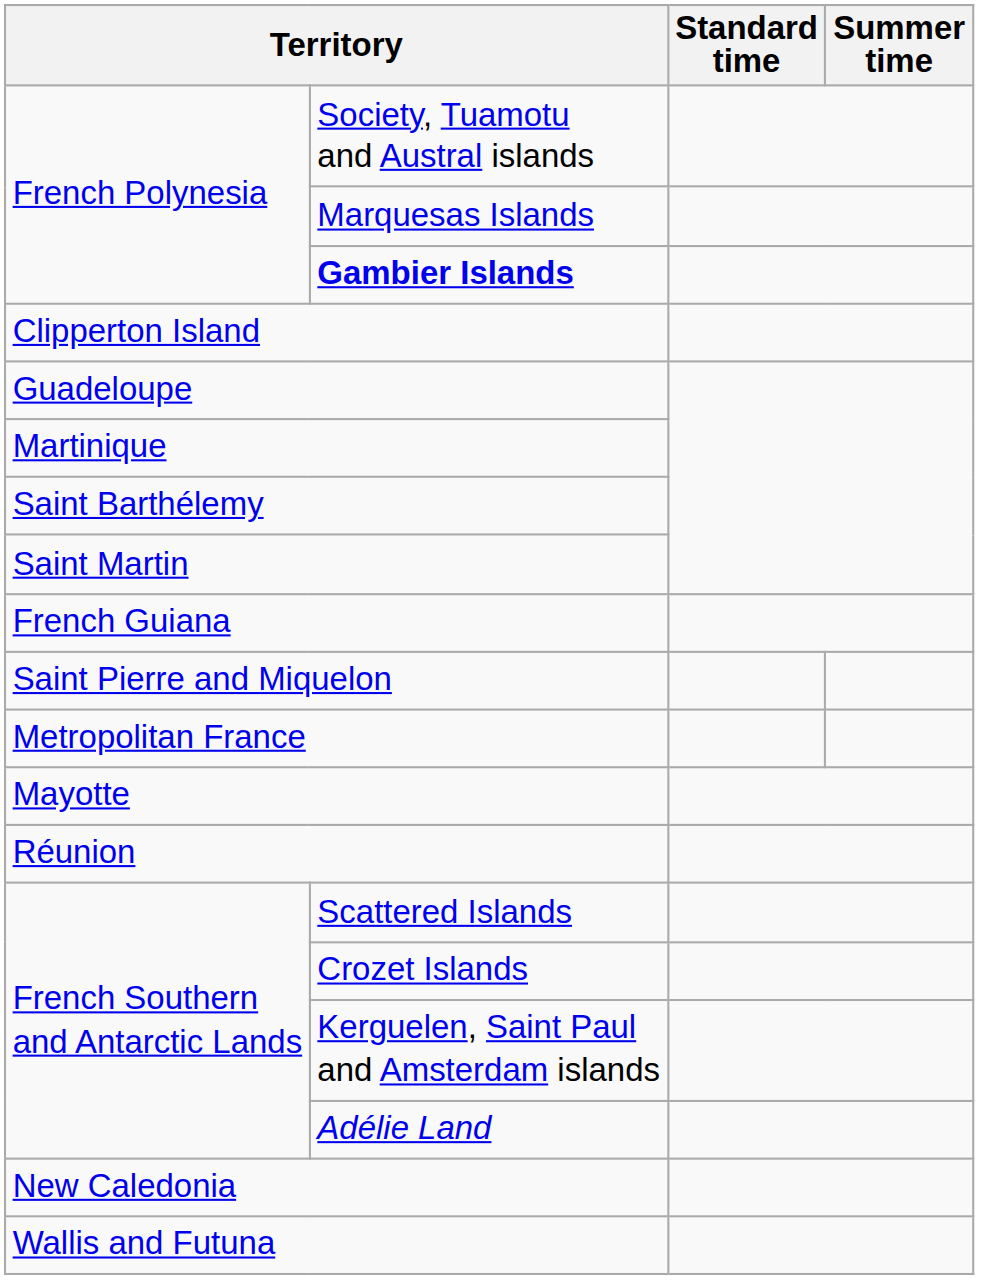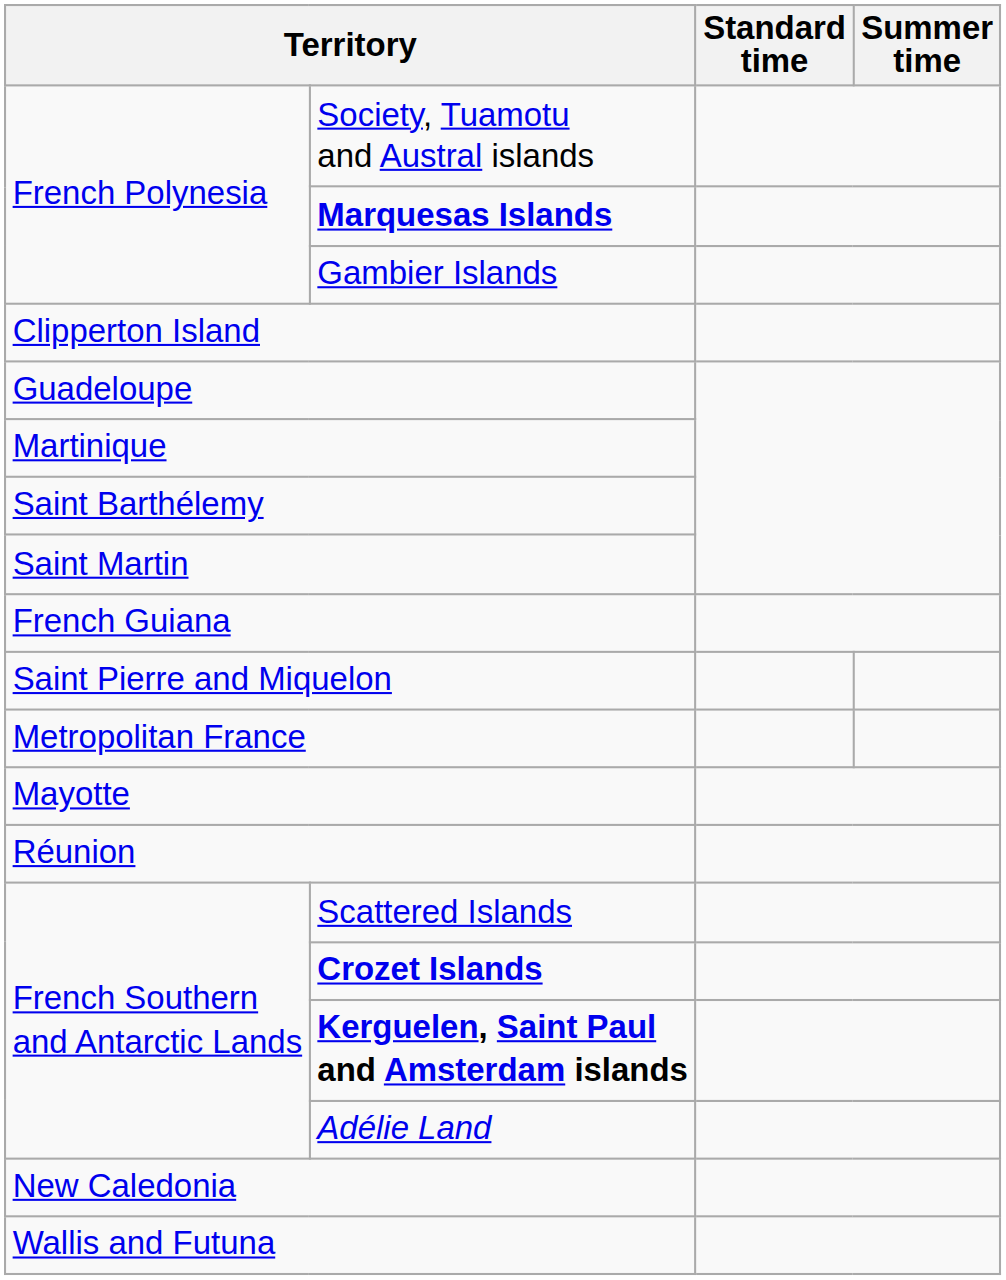Marquesas Islands | column 2: normal -> bold
Gambier Islands | column 2: bold -> normal
Crozet Islands | column 2: normal -> bold
Kerguelen, Saint Paul and Amsterdam islands | column 2: normal -> bold
